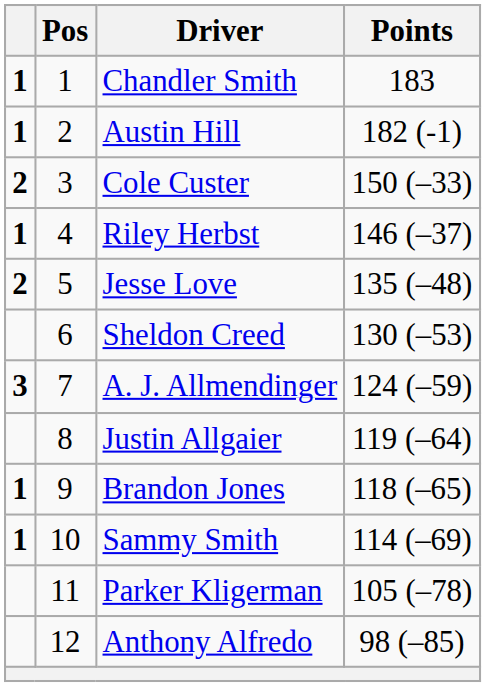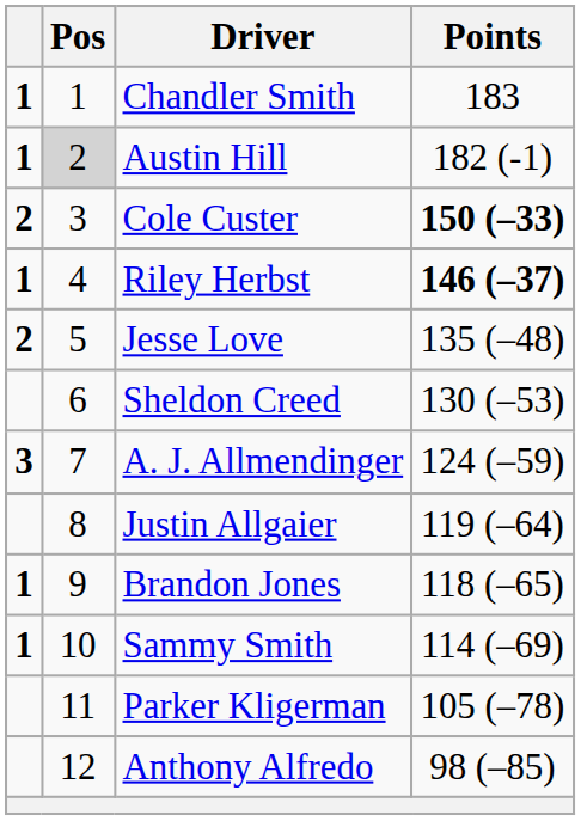Austin Hill | Pos: no background -> lightgrey background
Cole Custer | Points: normal -> bold
Riley Herbst | Points: normal -> bold
